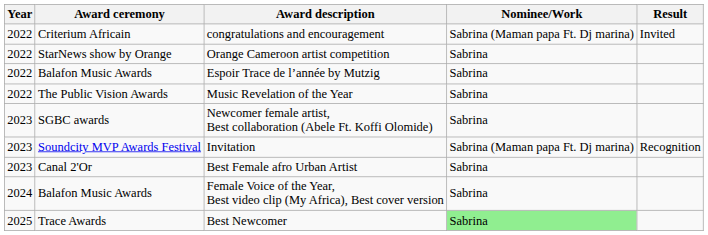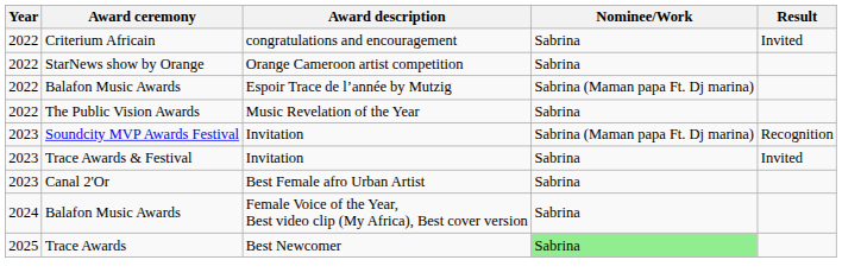Criterium Africain | Nominee/Work: Sabrina (Maman papa Ft. Dj marina) -> Sabrina
Balafon Music Awards / Espoir Trace de l’année by Mutzig | Nominee/Work: Sabrina -> Sabrina (Maman papa Ft. Dj marina)
- row: 2023 | SGBC awards | Newcomer female artist, Best collaboration (Abele Ft. Koffi Olomide) | Sabrina
+ row: 2023 | Trace Awards & Festival | Invitation | Sabrina | Invited
